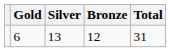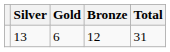columns swapped: Gold <-> Silver
